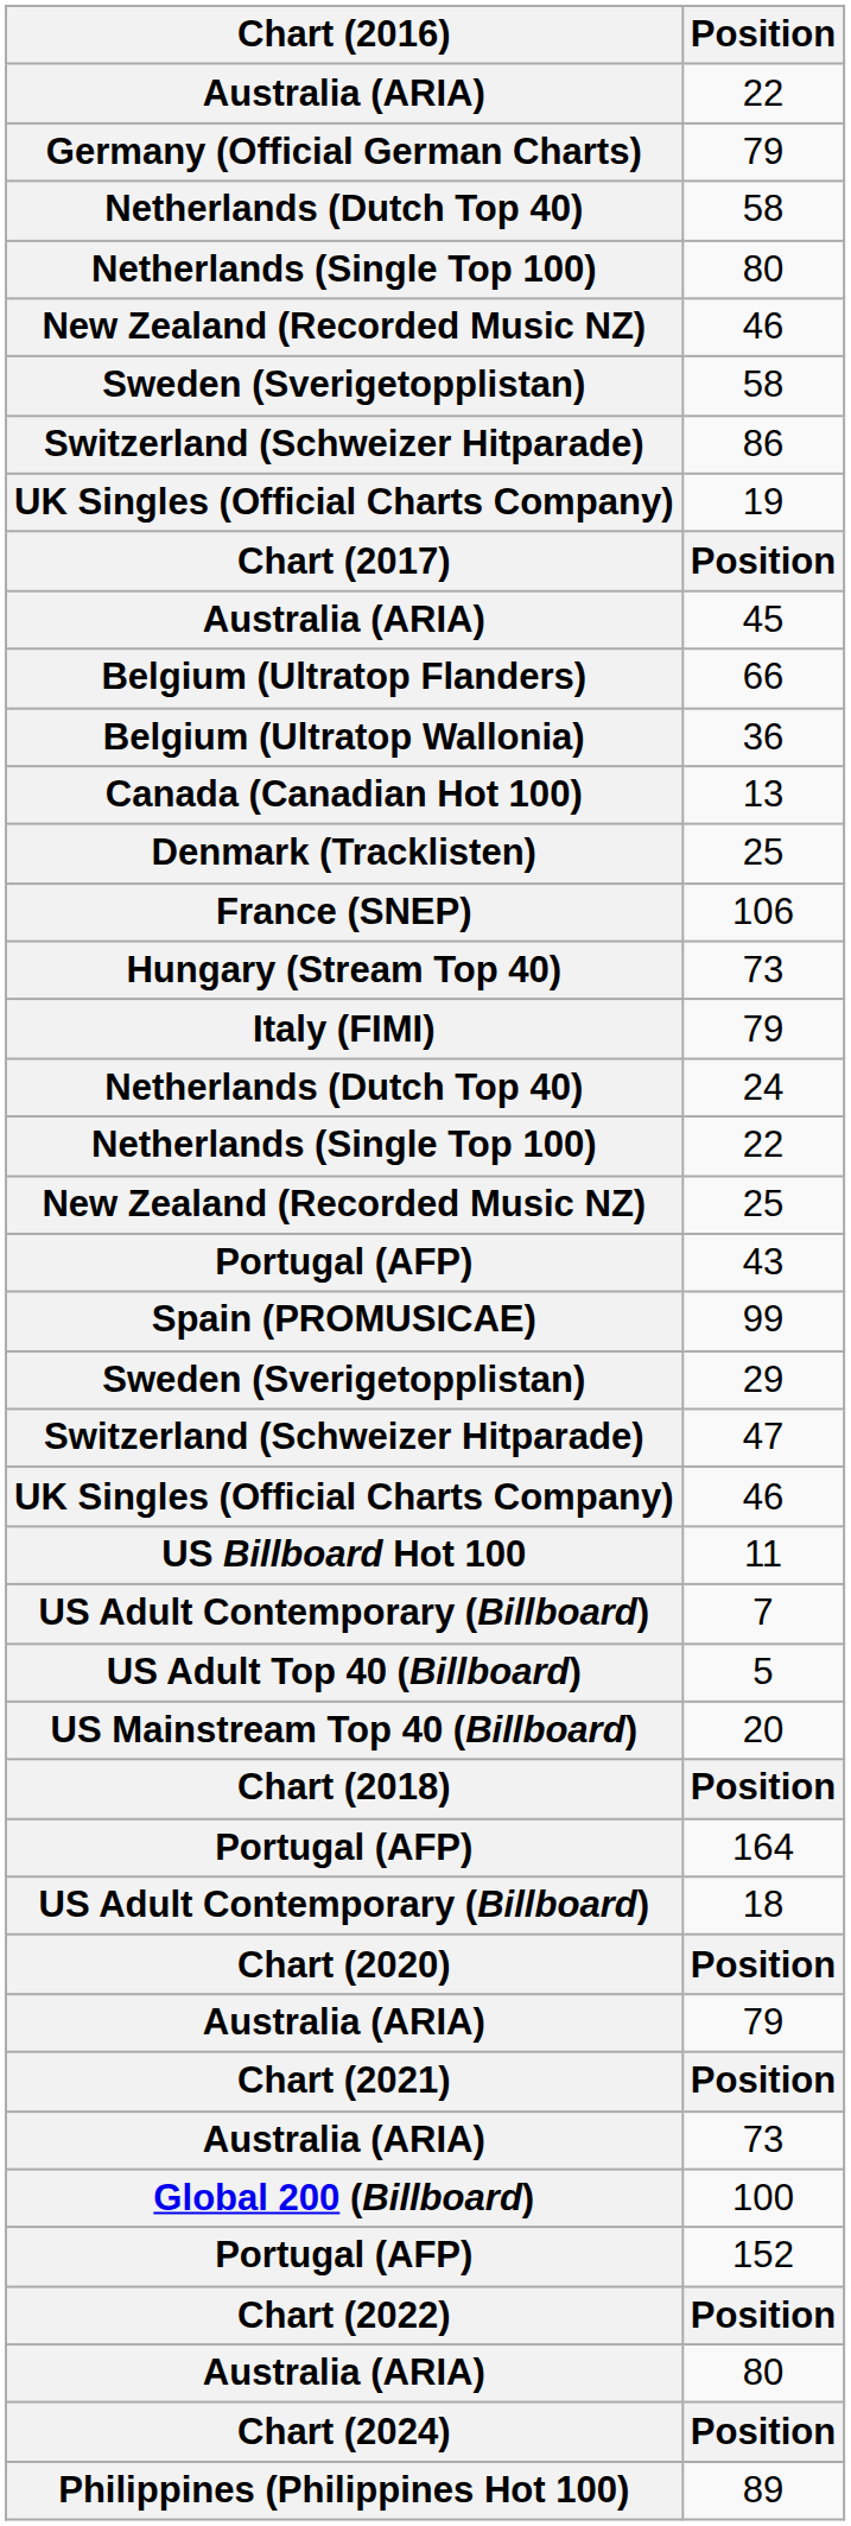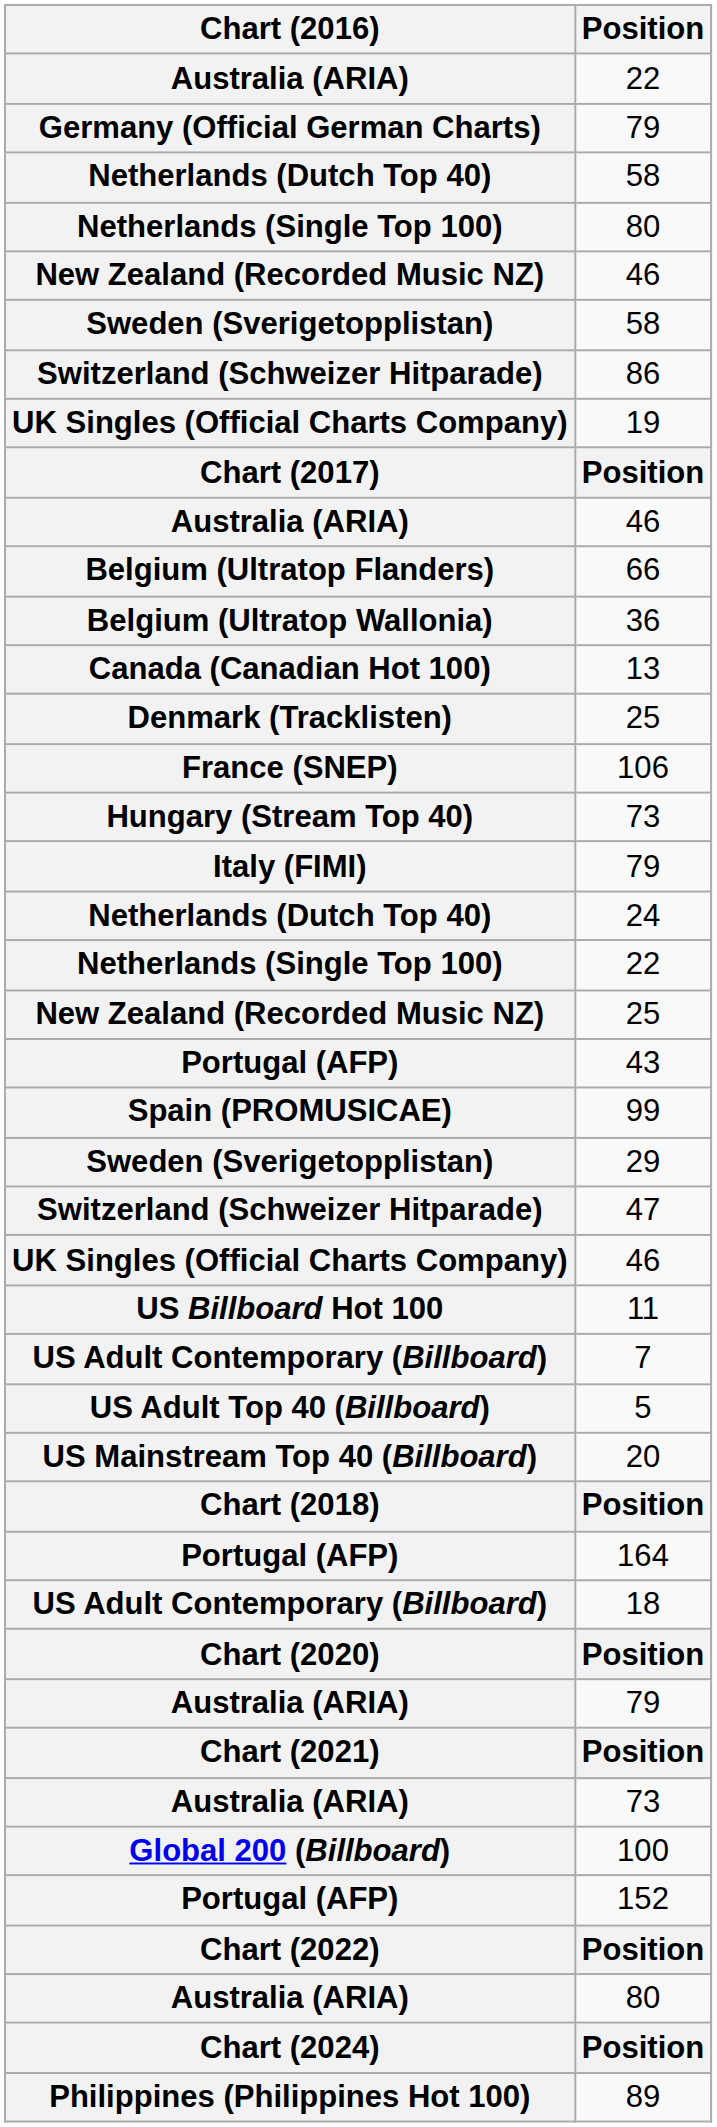row 11 | Position: 45 -> 46
